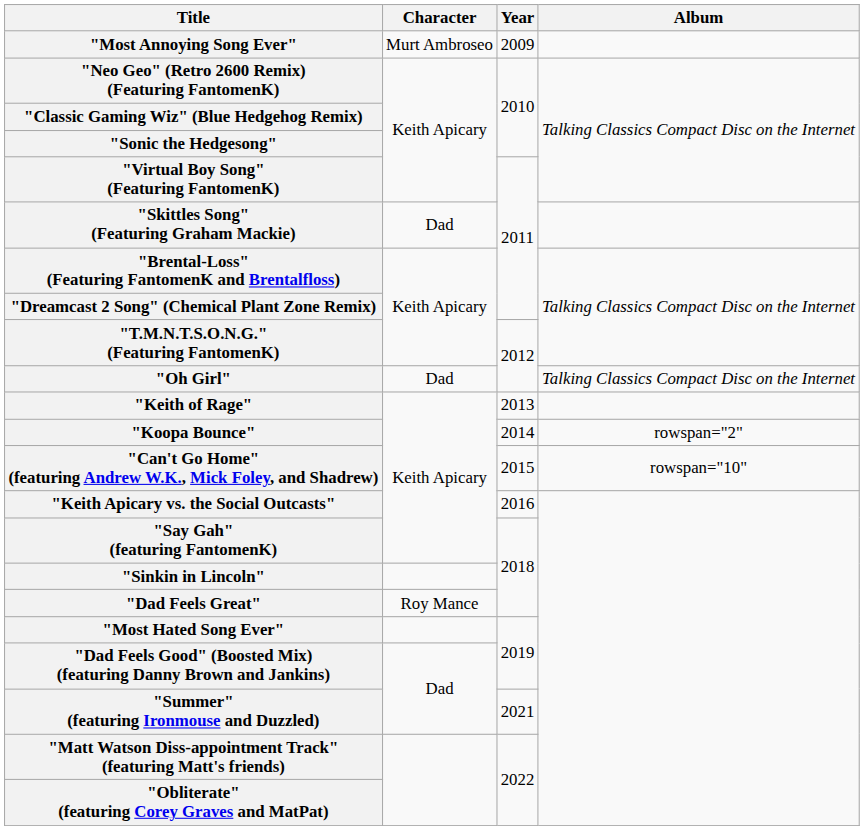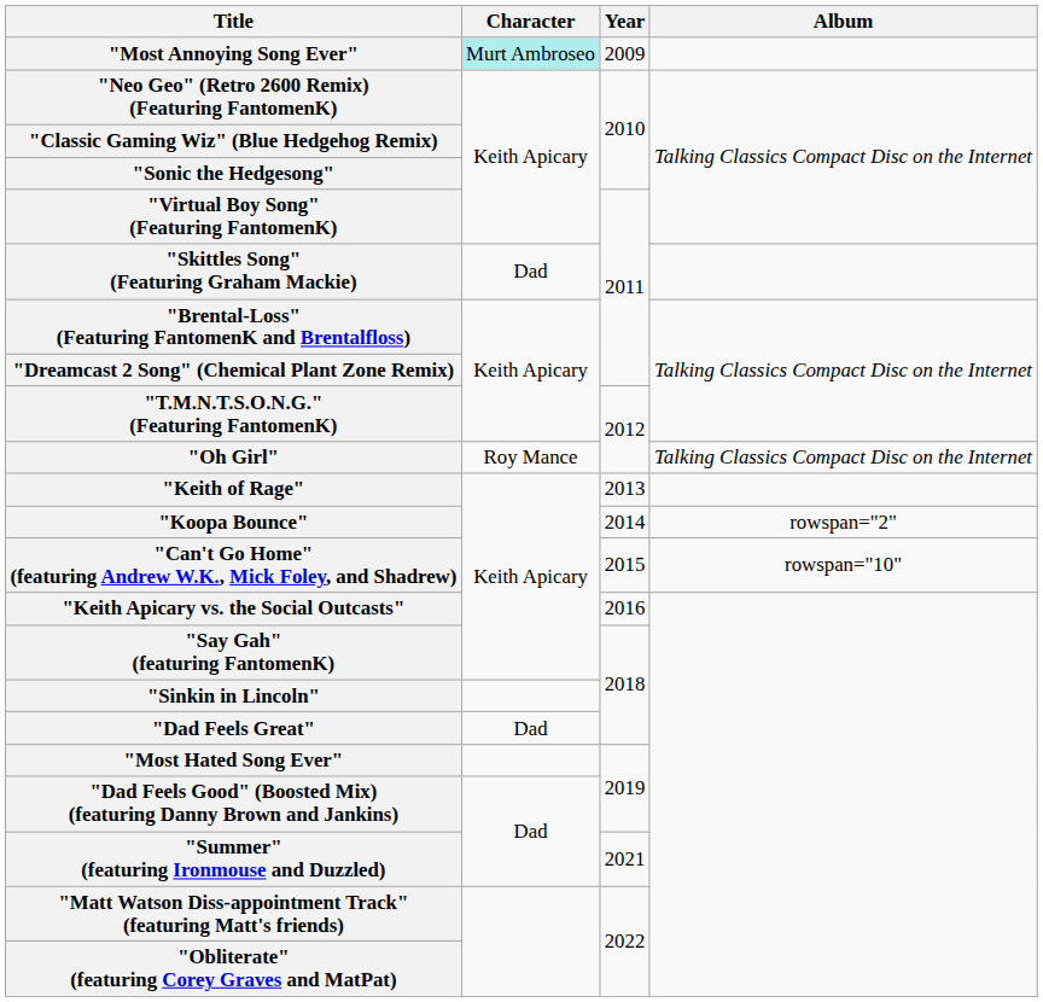"Most Annoying Song Ever" | Character: no background -> paleturquoise background
"Oh Girl" | Character: Dad -> Roy Mance
"Dad Feels Great" | Character: Roy Mance -> Dad
